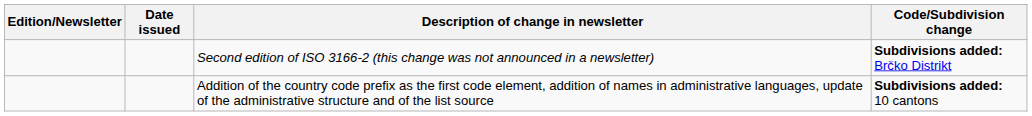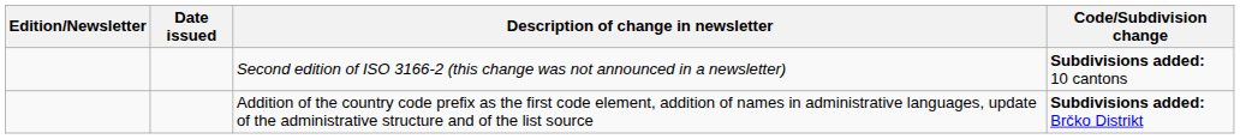row 2 | Code/Subdivision change: Subdivisions added: Brčko Distrikt -> Subdivisions added: 10 cantons
row 3 | Code/Subdivision change: Subdivisions added: 10 cantons -> Subdivisions added: Brčko Distrikt
